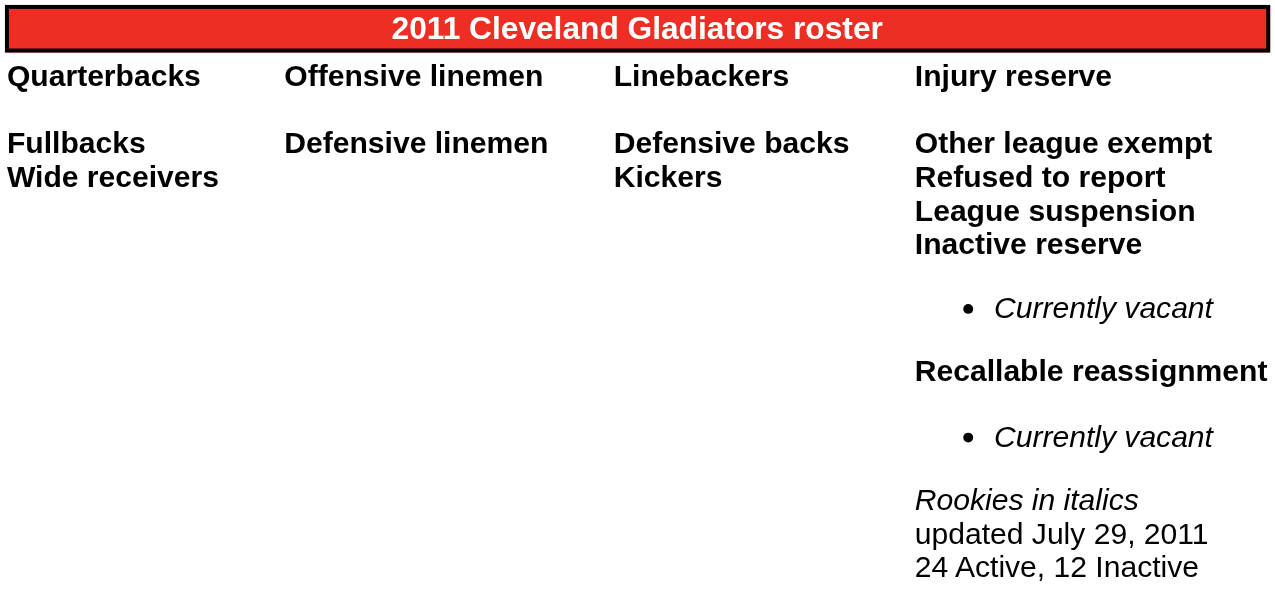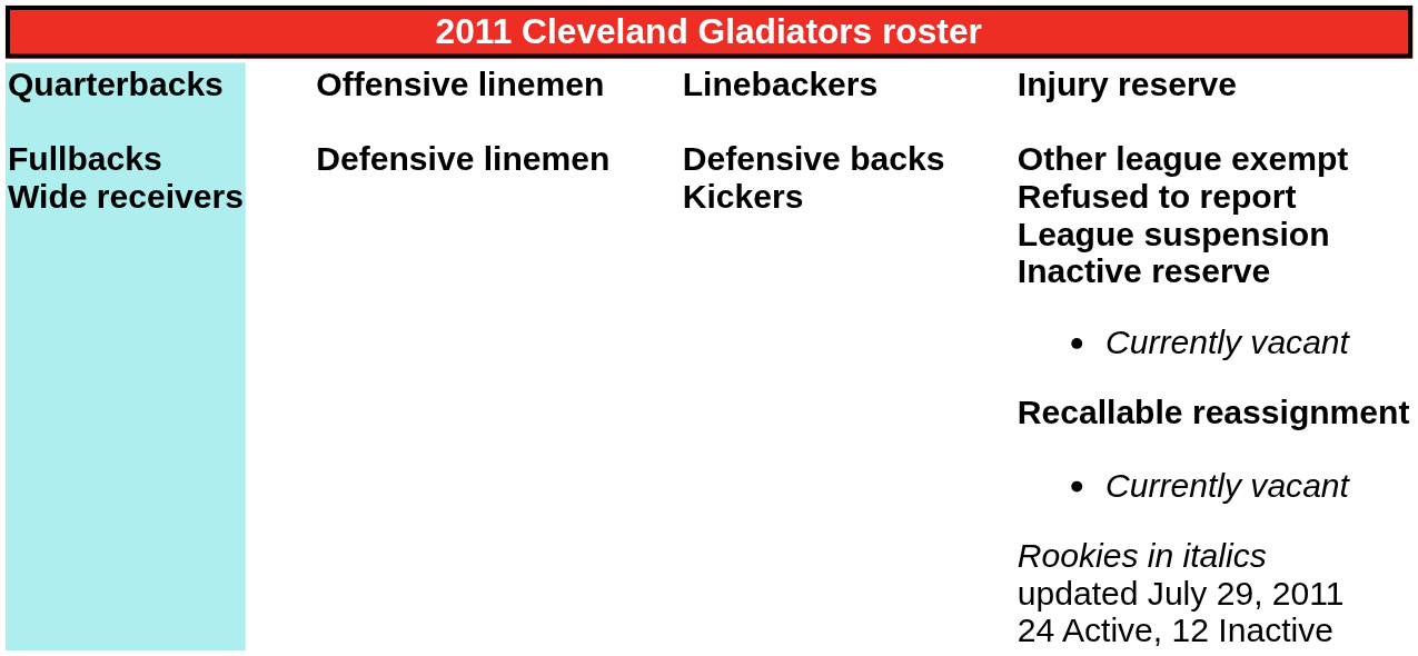Quarterbacks Fullbacks Wide receivers | column 1: no background -> paleturquoise background
